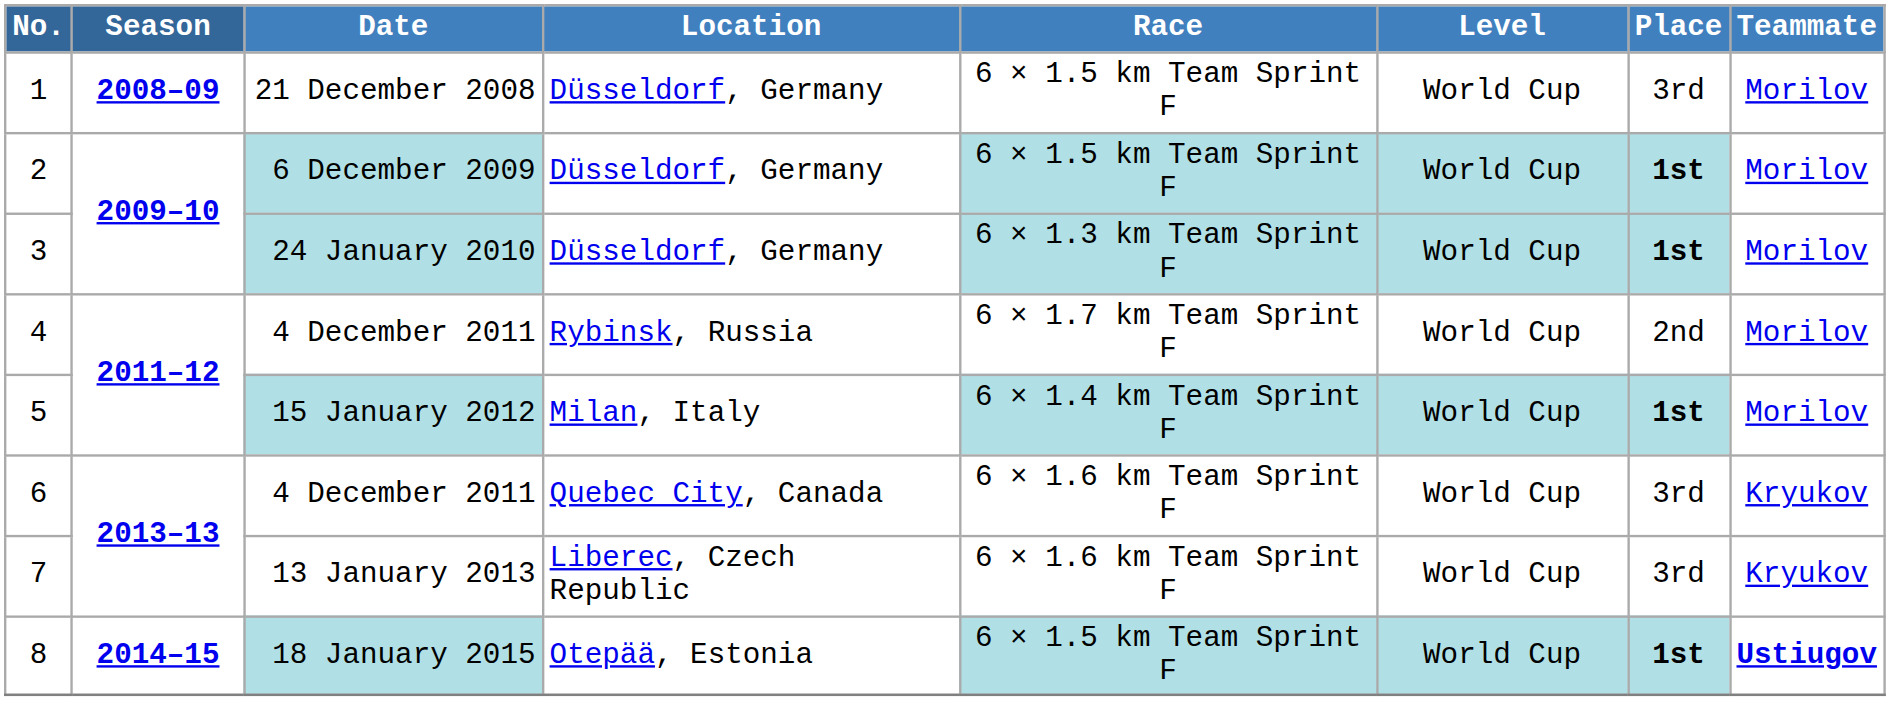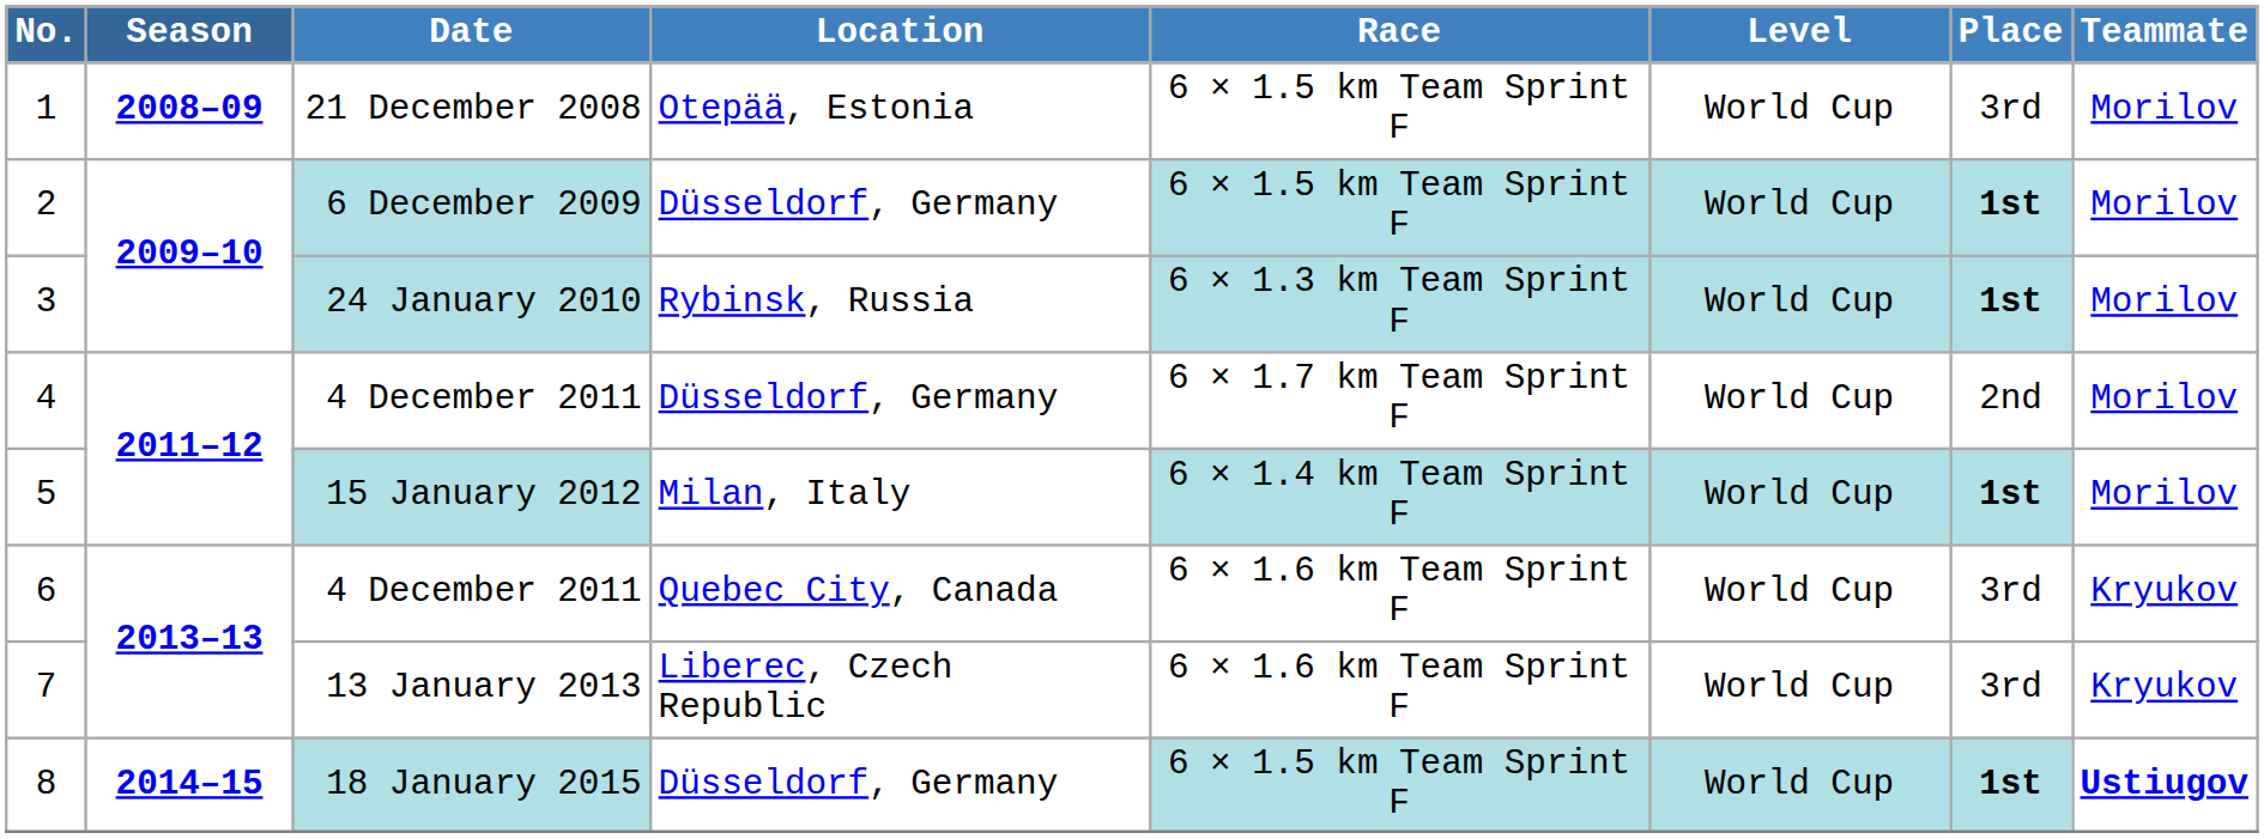1 | Location: Düsseldorf, Germany -> Otepää, Estonia
3 | Location: Düsseldorf, Germany -> Rybinsk, Russia
4 | Location: Rybinsk, Russia -> Düsseldorf, Germany
8 | Location: Otepää, Estonia -> Düsseldorf, Germany
